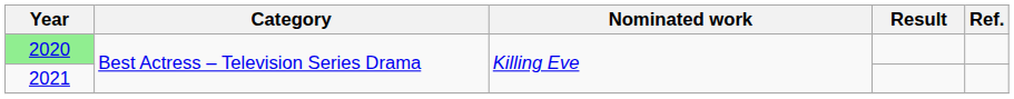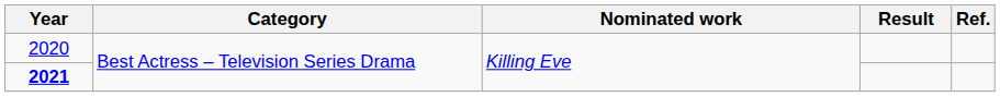2020 | Year: lightgreen background -> no background
2021 | Year: normal -> bold
